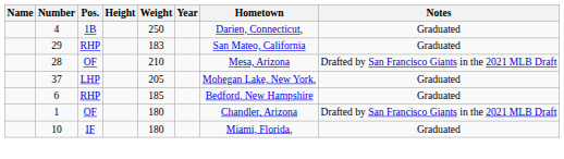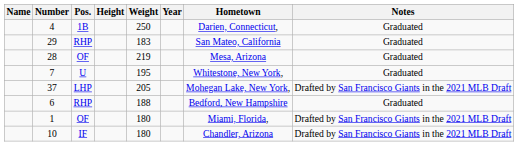28 | Weight: 210 -> 219
28 | Notes: Drafted by San Francisco Giants in the 2021 MLB Draft -> Graduated
+ row: 7 | U | 195 | Whitestone, New York, | Graduated
37 | Notes: Graduated -> Drafted by San Francisco Giants in the 2021 MLB Draft
6 | Weight: 185 -> 188
1 | Hometown: Chandler, Arizona -> Miami, Florida,
10 | Hometown: Miami, Florida, -> Chandler, Arizona
10 | Notes: Graduated -> Drafted by San Francisco Giants in the 2021 MLB Draft
